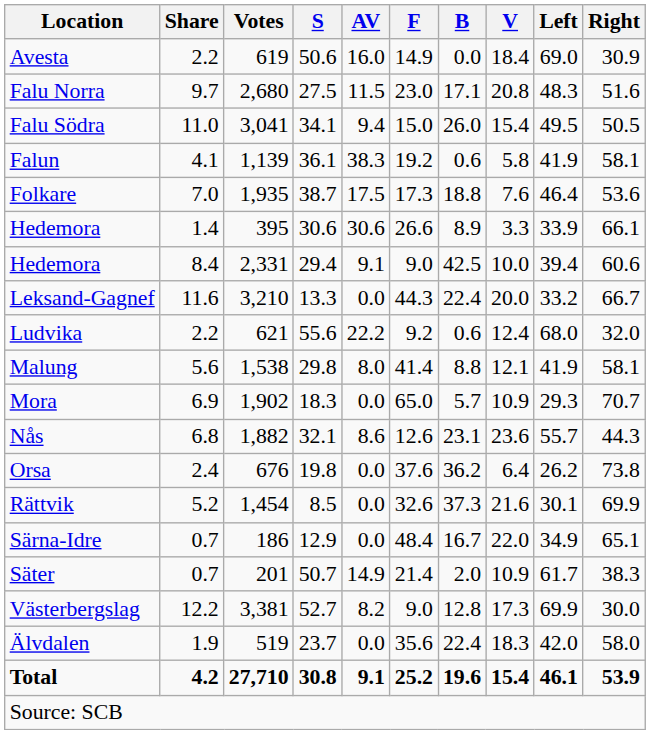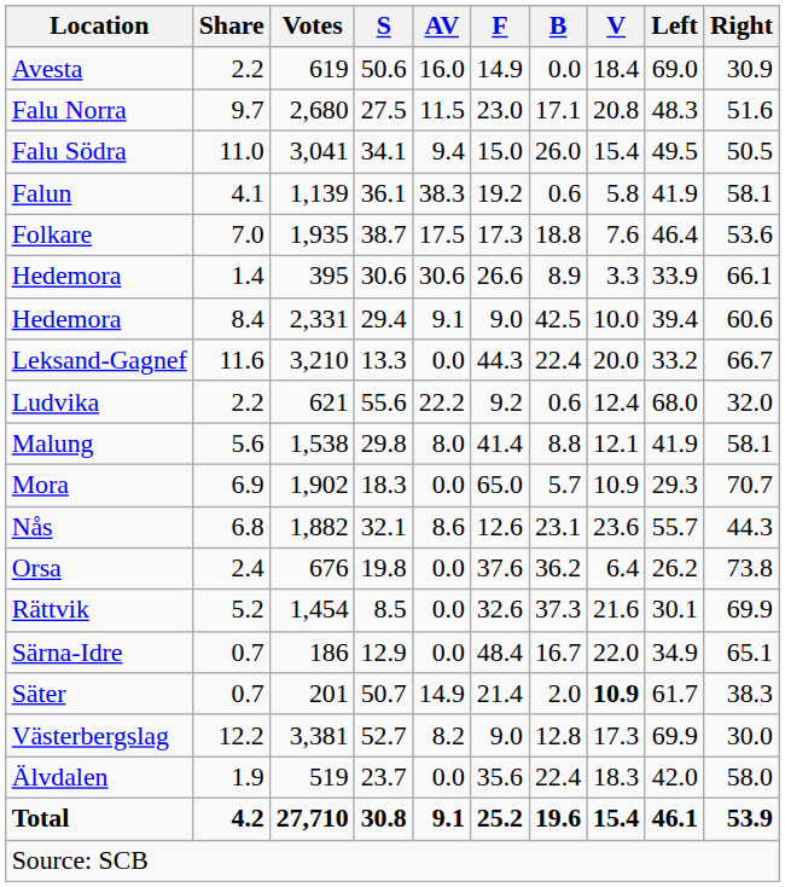Säter | V: normal -> bold
